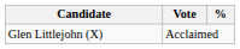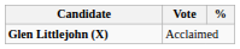Glen Littlejohn (X) | Candidate: normal -> bold
